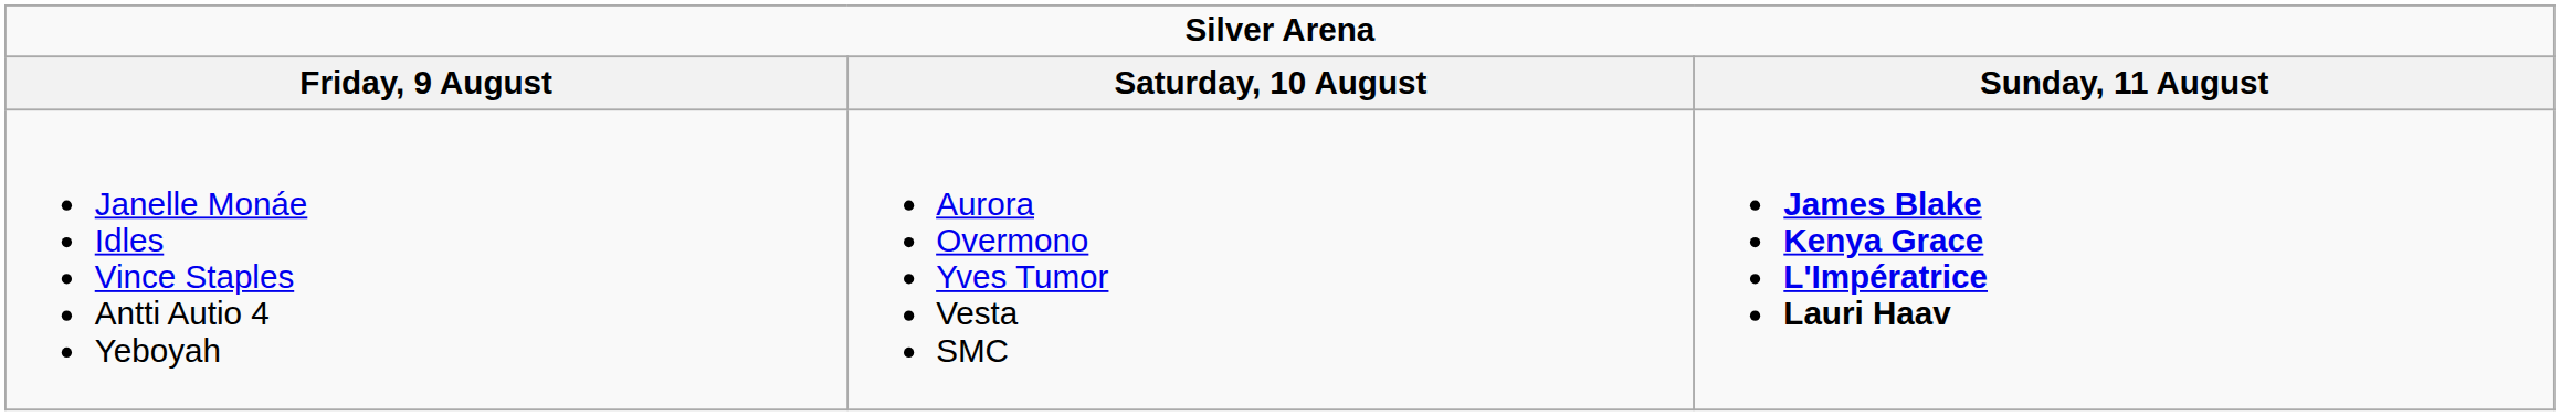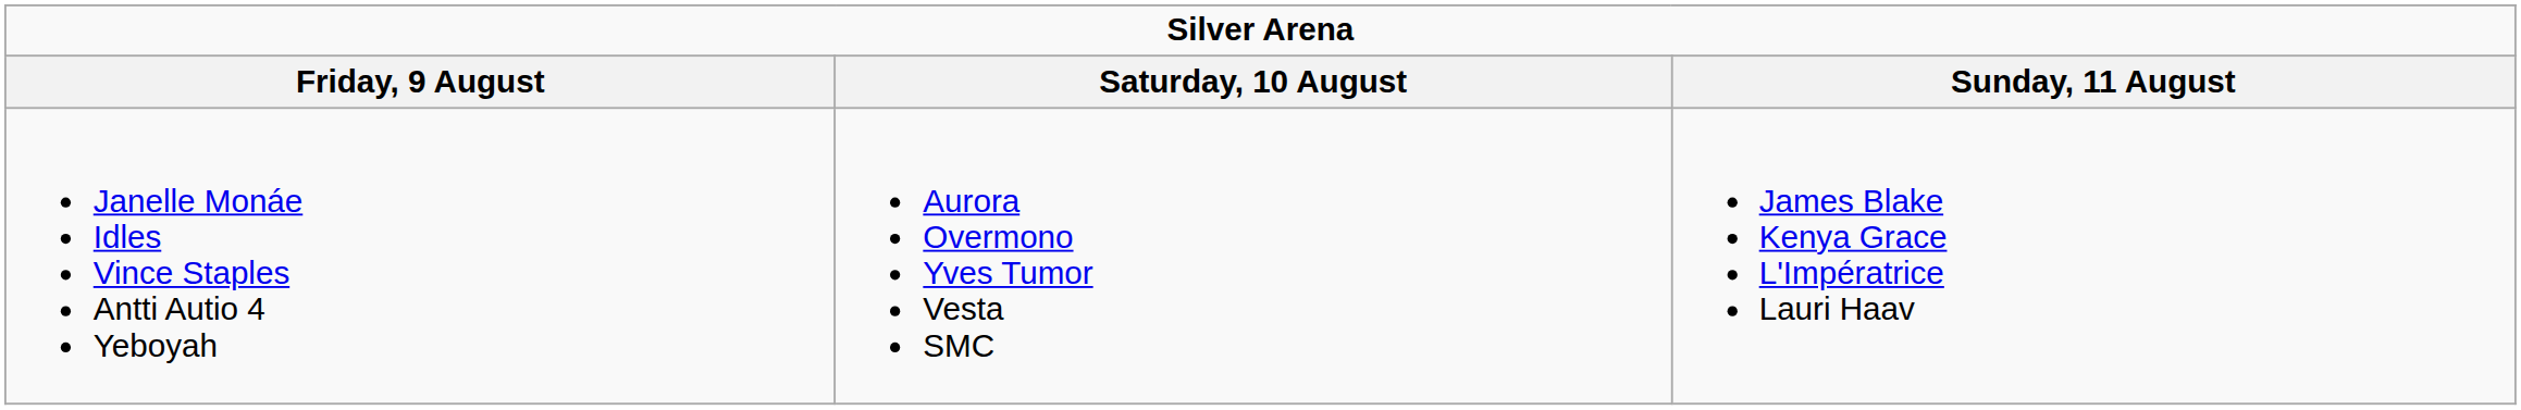Janelle Monáe Idles Vince Staples Antti Autio 4 Yeboyah | Sunday, 11 August: bold -> normal
